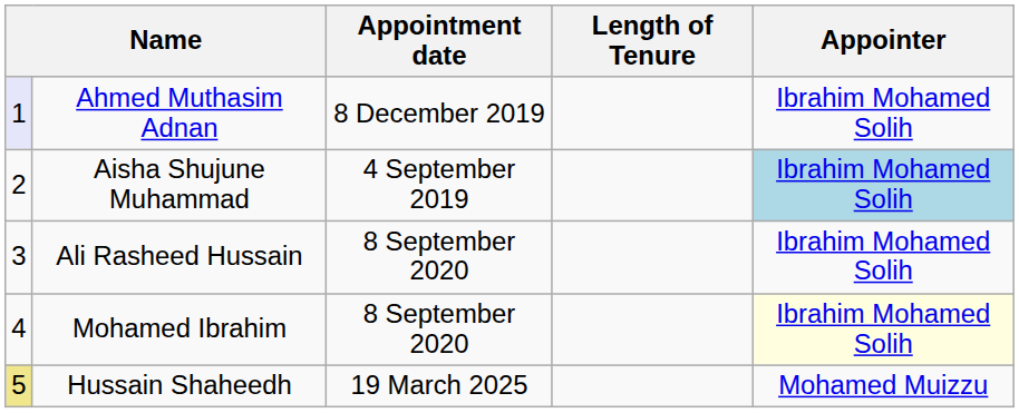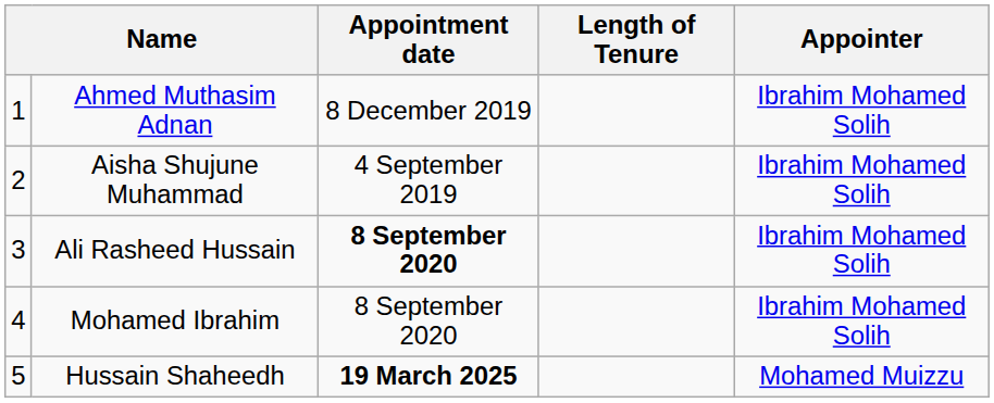Ahmed Muthasim Adnan | column 1: lavender background -> no background
Aisha Shujune Muhammad | Appointer: lightblue background -> no background
Ali Rasheed Hussain | Appointment date: normal -> bold
Mohamed Ibrahim | Appointer: lightyellow background -> no background
Hussain Shaheedh | column 1: khaki background -> no background
Hussain Shaheedh | Appointment date: normal -> bold
